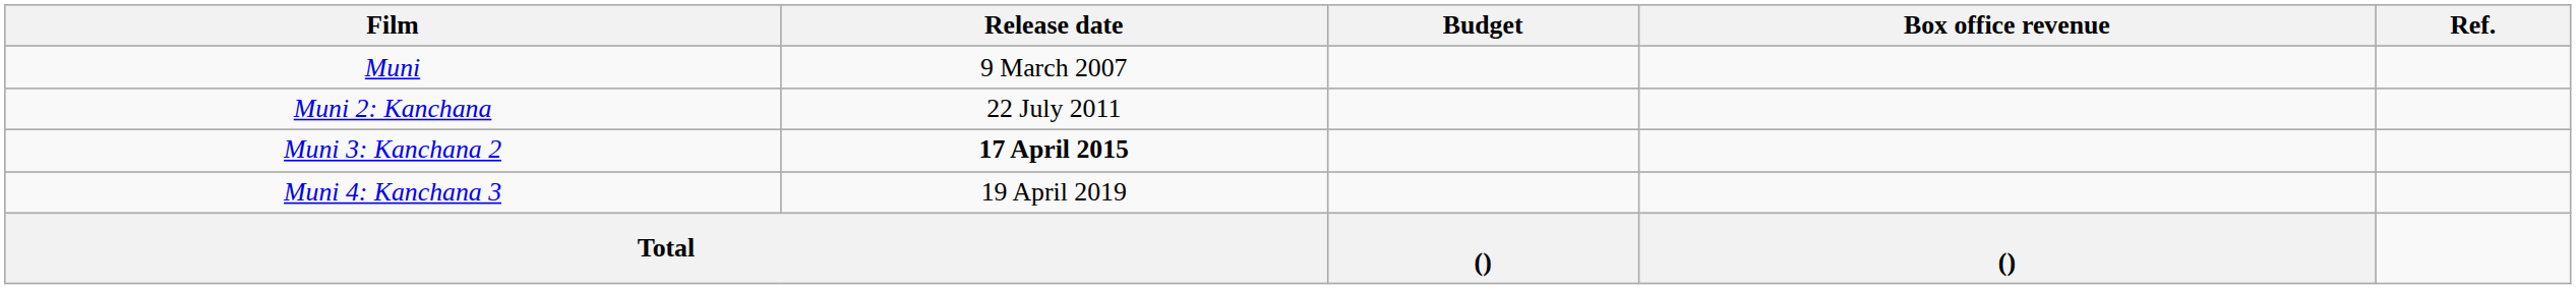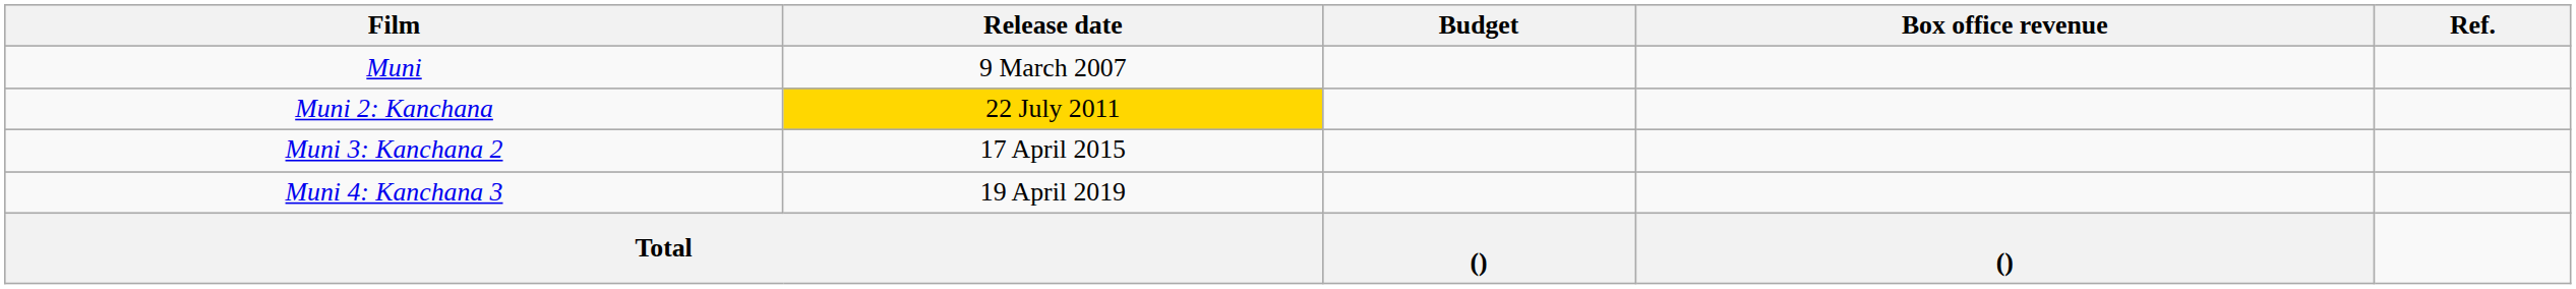Muni 2: Kanchana | Release date: no background -> gold background
Muni 3: Kanchana 2 | Release date: bold -> normal
